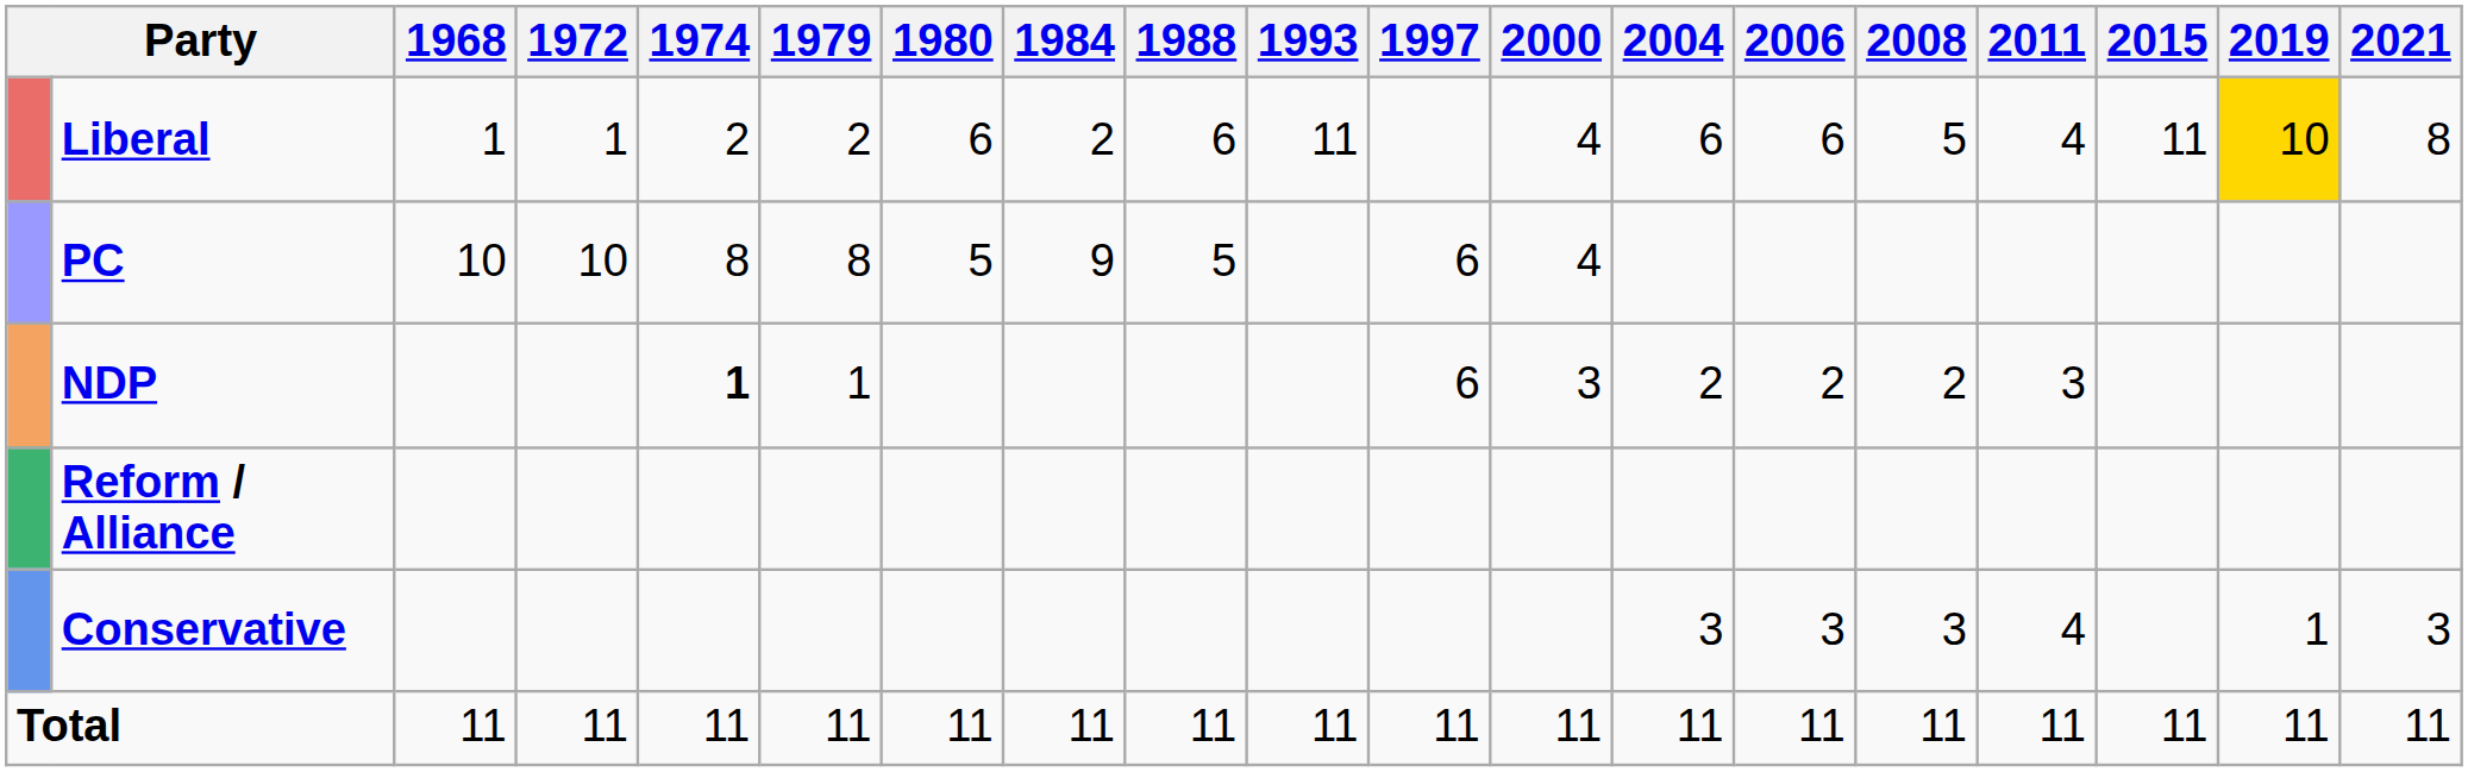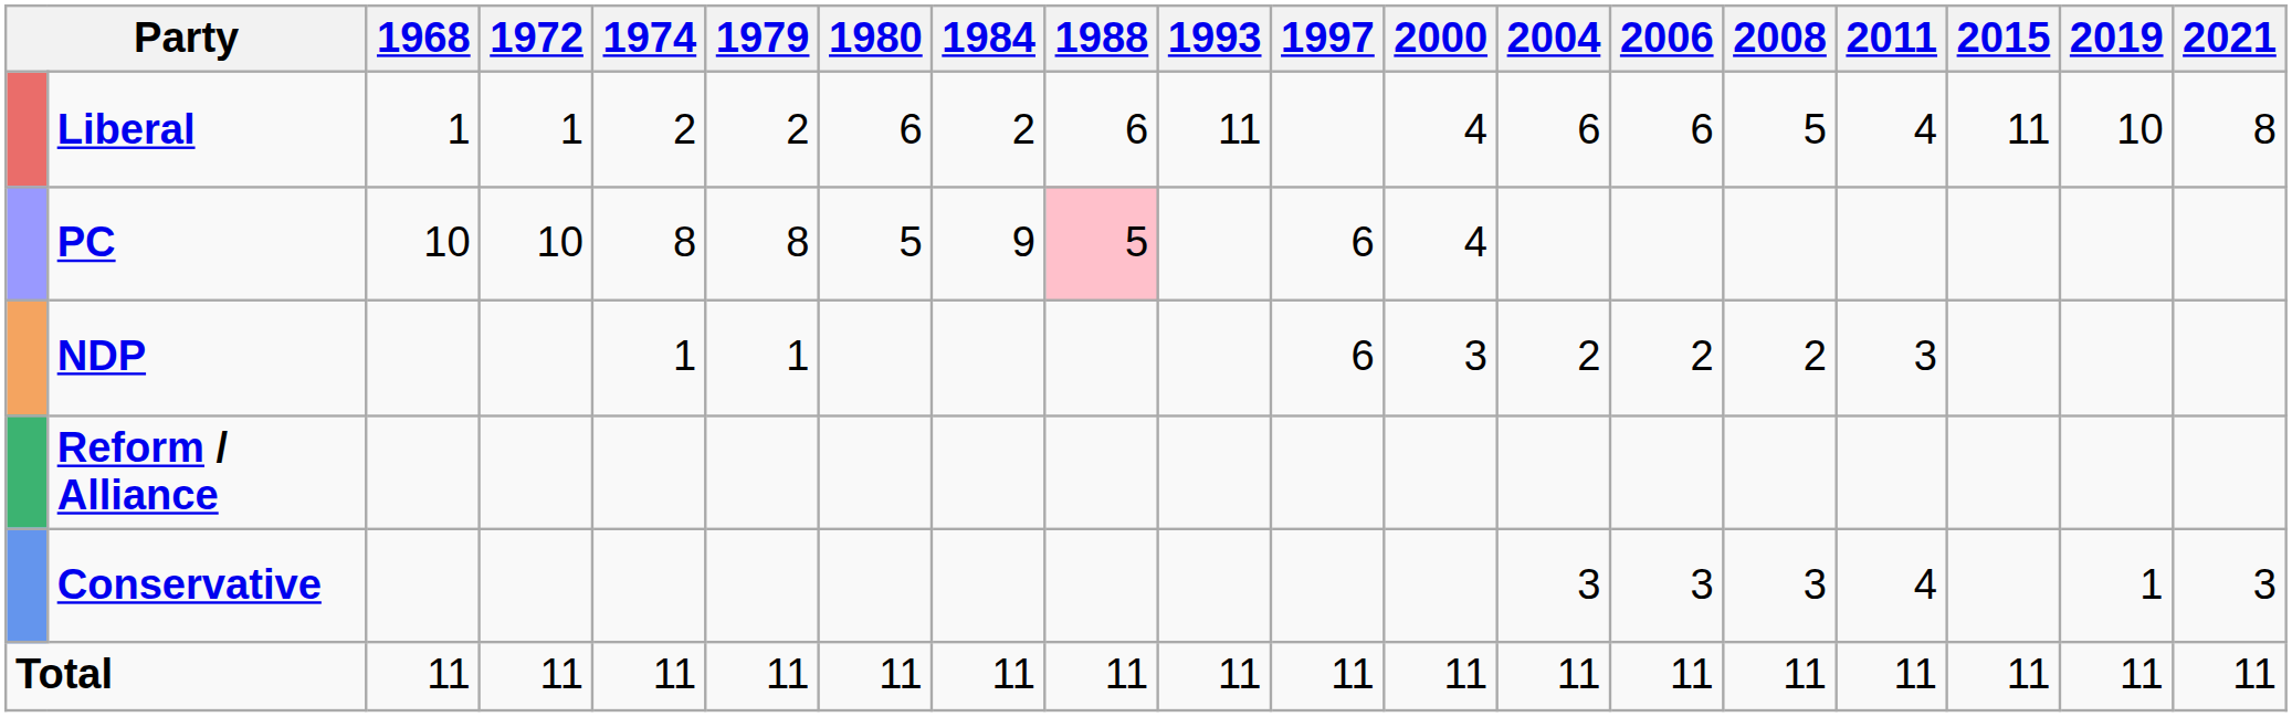Liberal | 2019: gold background -> no background
PC | 1988: no background -> pink background
NDP | 1974: bold -> normal
